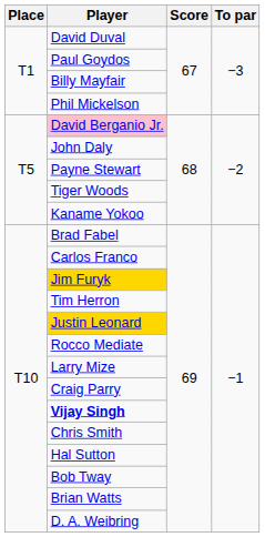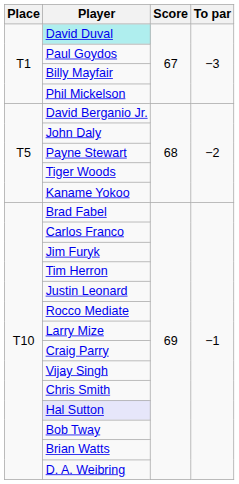David Duval | Player: no background -> paleturquoise background
David Berganio Jr. | Player: pink background -> no background
Jim Furyk | Player: gold background -> no background
Justin Leonard | Player: gold background -> no background
Vijay Singh | Player: bold -> normal
Hal Sutton | Player: no background -> lavender background
